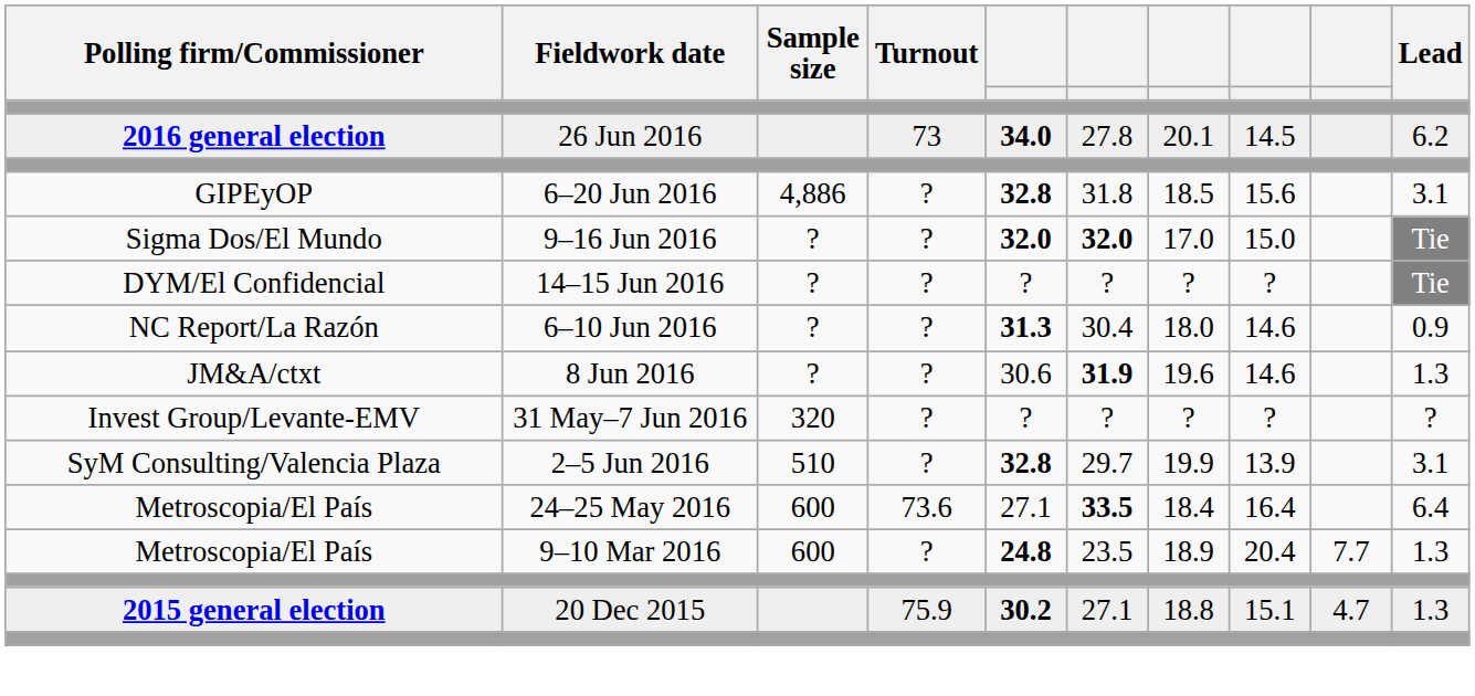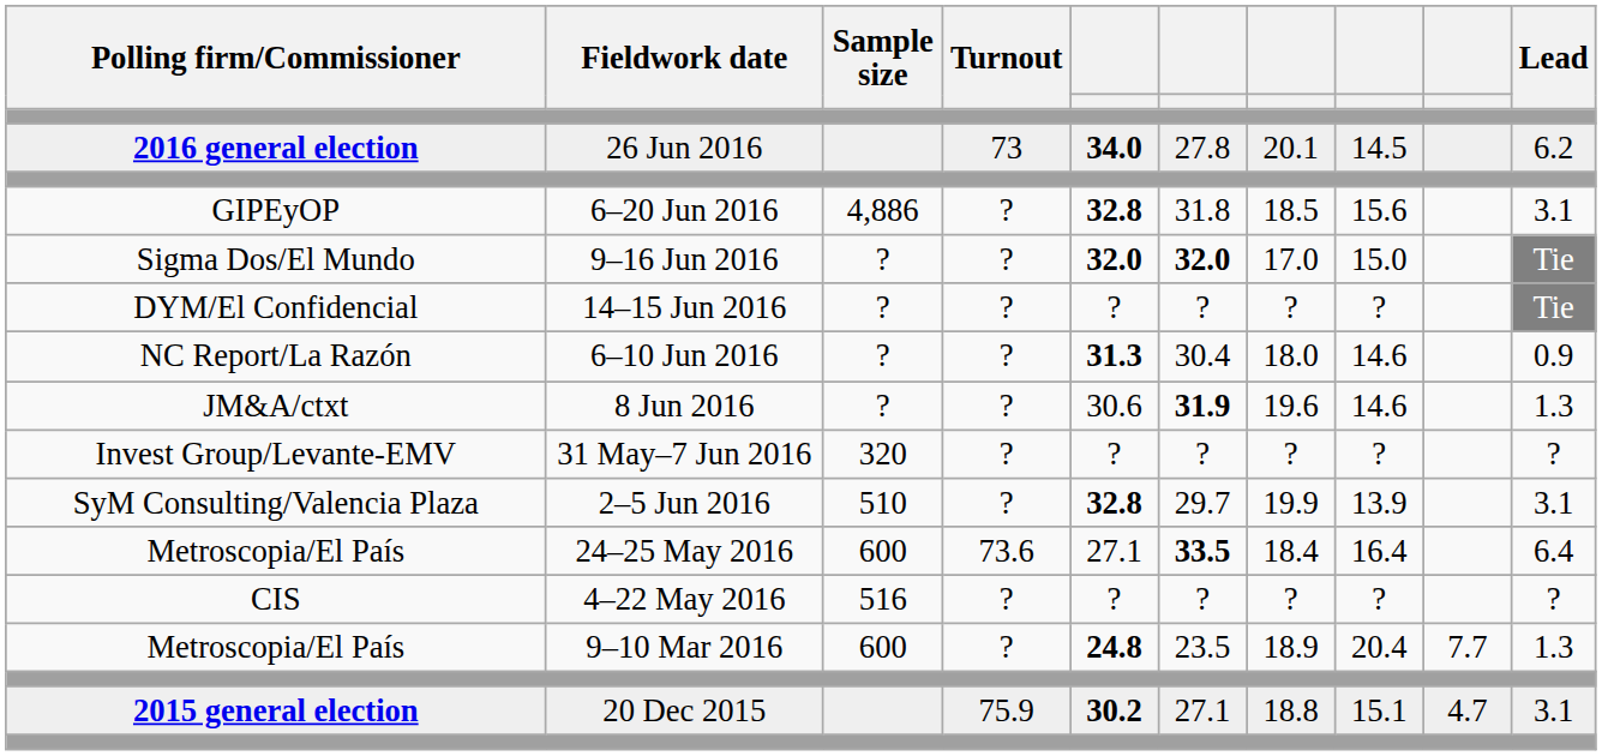+ row: CIS | 4–22 May 2016 | 516 | ? | ? | ? | ? | ? | ?
20 Dec 2015 | Lead: 1.3 -> 3.1
